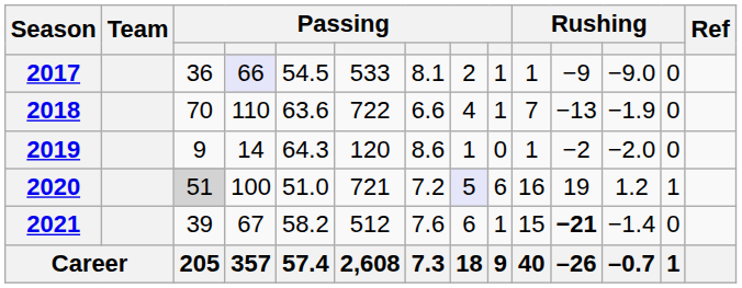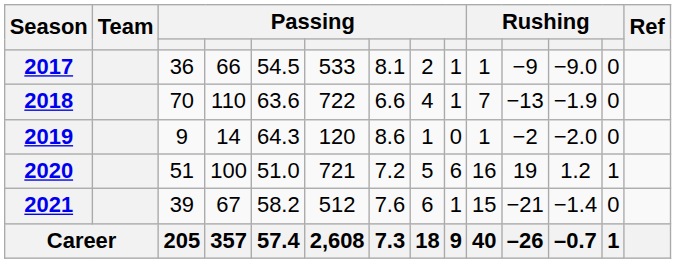2017 | column 4: lavender background -> no background
2020 | column 3: lightgrey background -> no background
2020 | column 8: lavender background -> no background
2021 | column 11: bold -> normal
